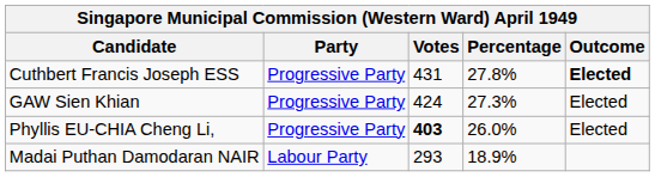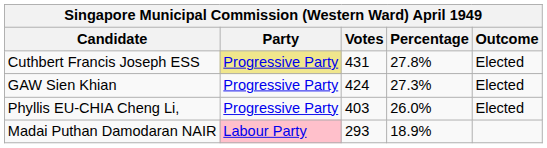Cuthbert Francis Joseph ESS | Party: no background -> khaki background
Cuthbert Francis Joseph ESS | Outcome: bold -> normal
Phyllis EU-CHIA Cheng Li, | Votes: bold -> normal
Madai Puthan Damodaran NAIR | Party: no background -> pink background
